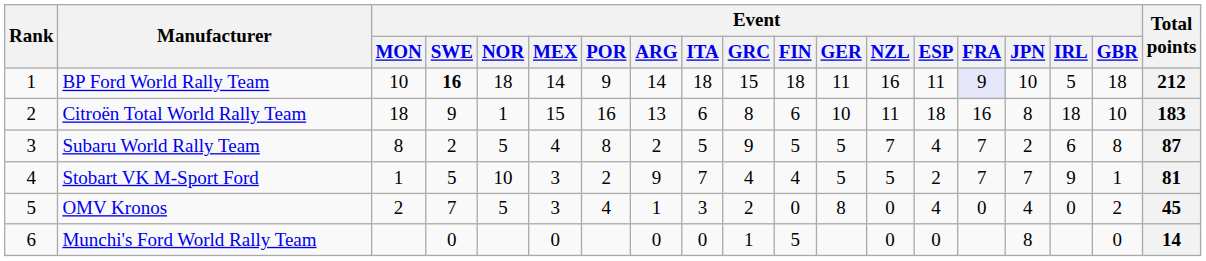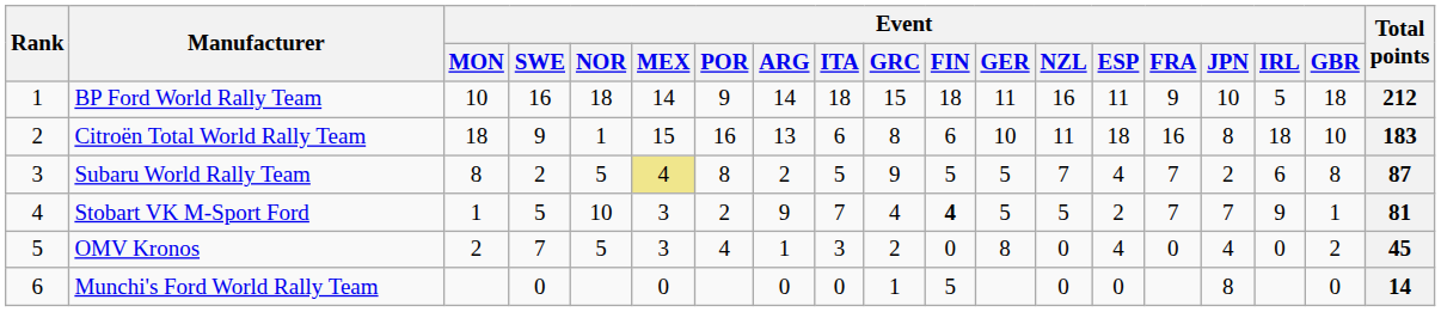BP Ford World Rally Team | Event / SWE: bold -> normal
BP Ford World Rally Team | Event / FRA: lavender background -> no background
Subaru World Rally Team | Event / MEX: no background -> khaki background
Stobart VK M-Sport Ford | Event / FIN: normal -> bold
